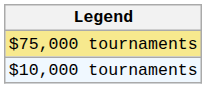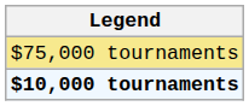row 3 | column 1: normal -> bold
